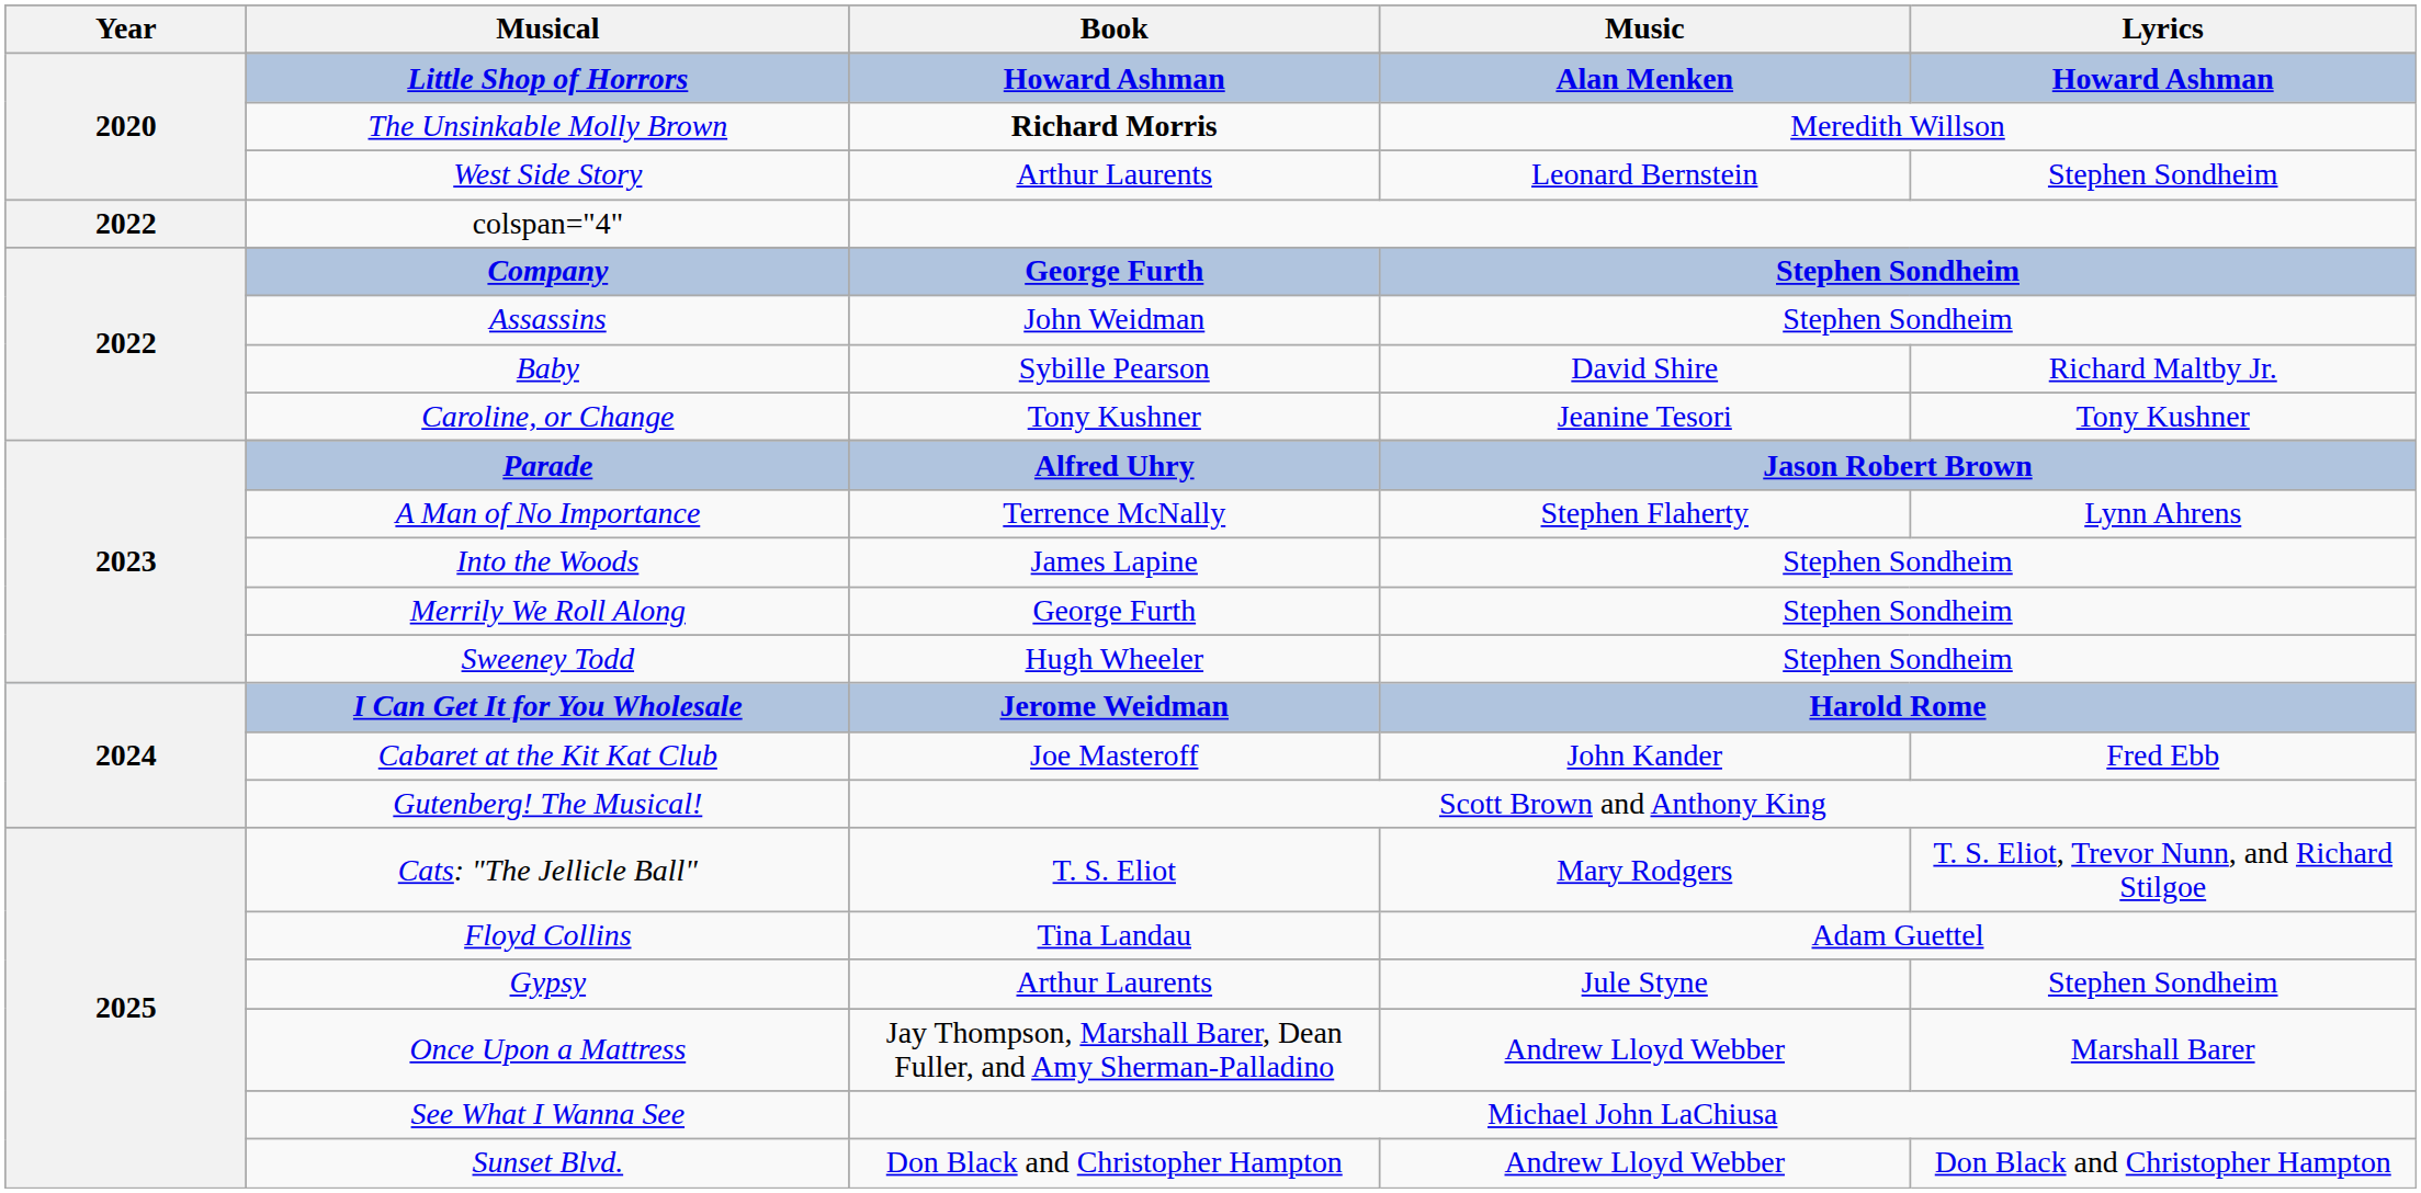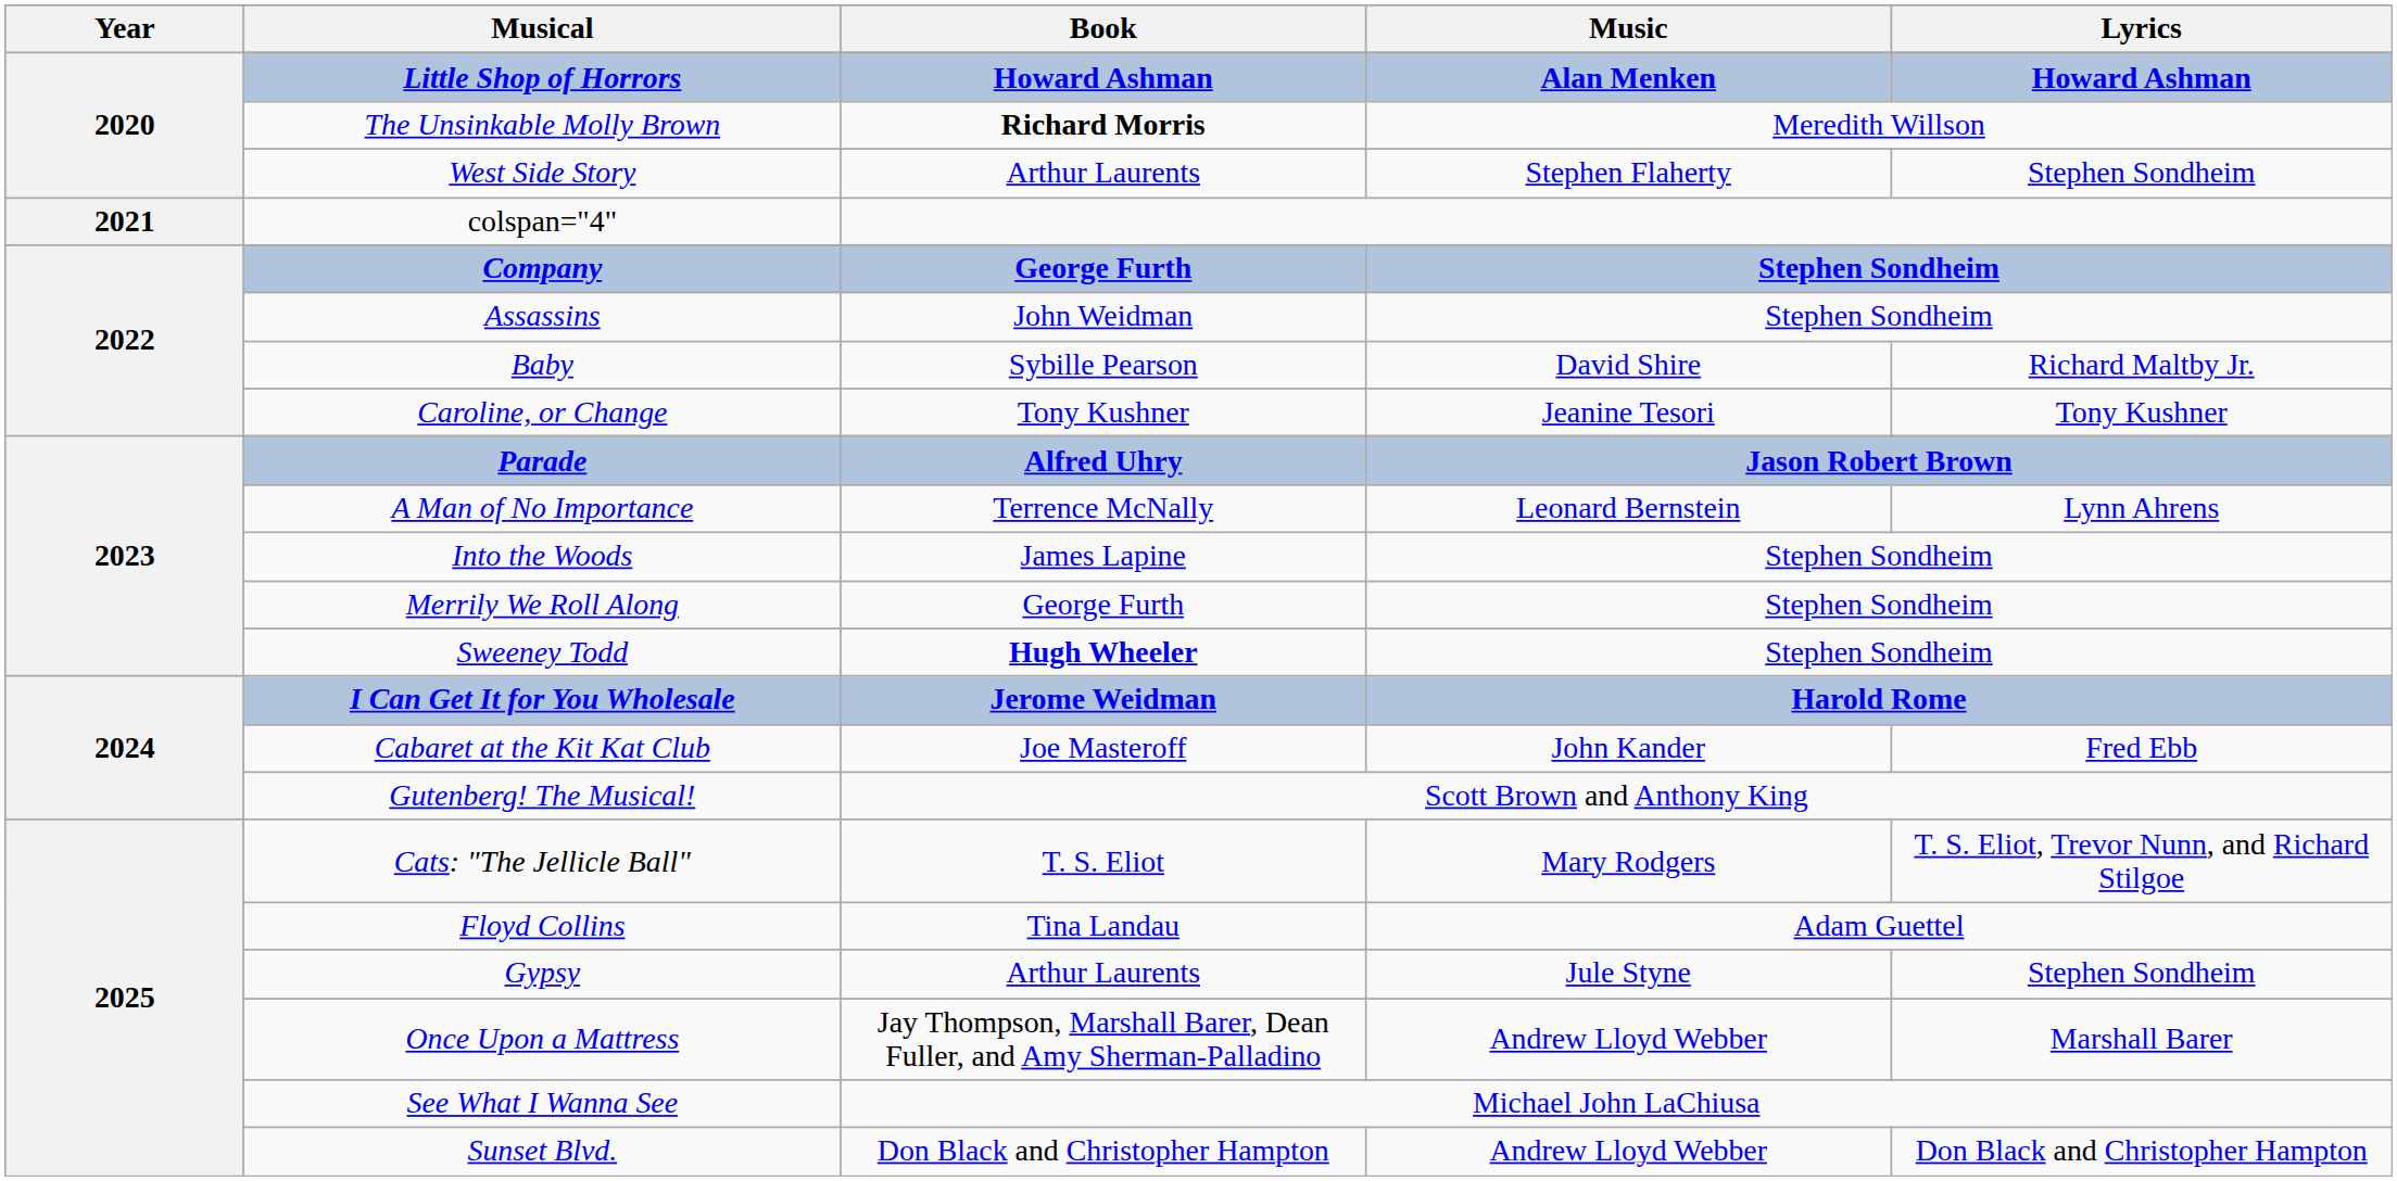West Side Story | Music: Leonard Bernstein -> Stephen Flaherty
colspan="4" | Year / 2020: 2022 -> 2021
A Man of No Importance | Music: Stephen Flaherty -> Leonard Bernstein
Sweeney Todd | Book: normal -> bold
